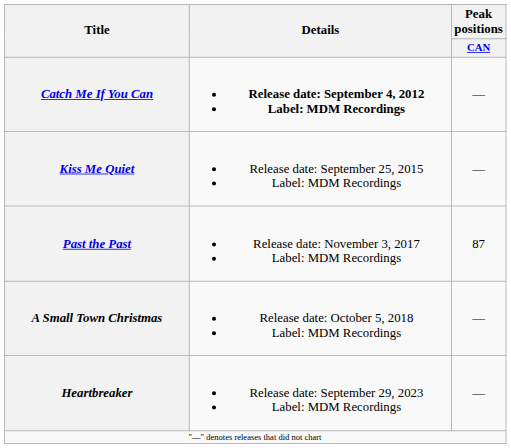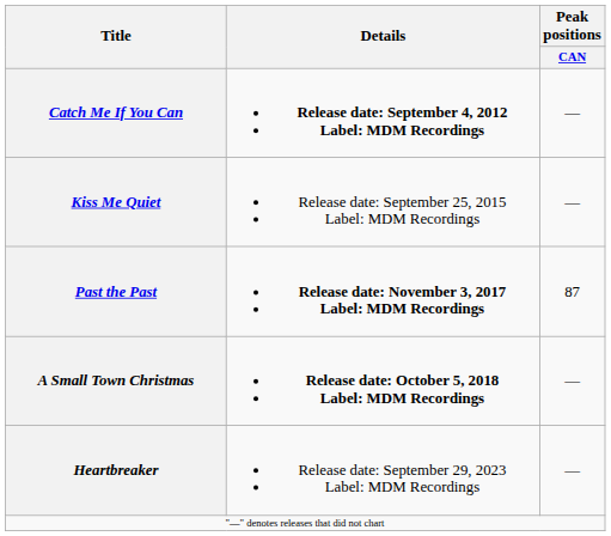Past the Past | Details: normal -> bold
A Small Town Christmas | Details: normal -> bold
